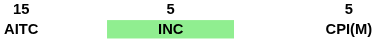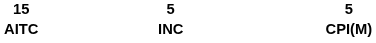AITC | column 2: lightgreen background -> no background
